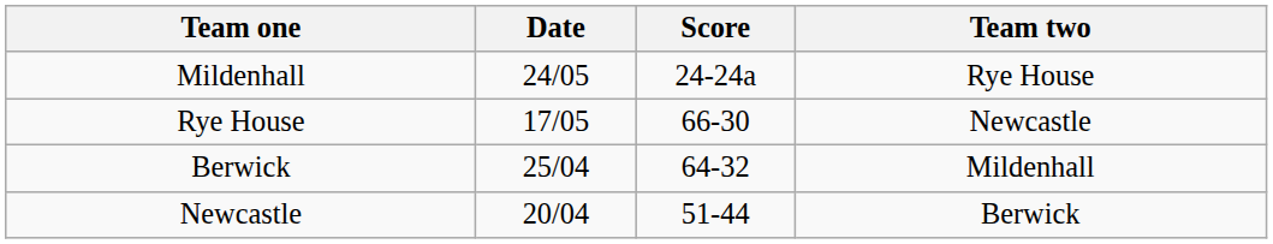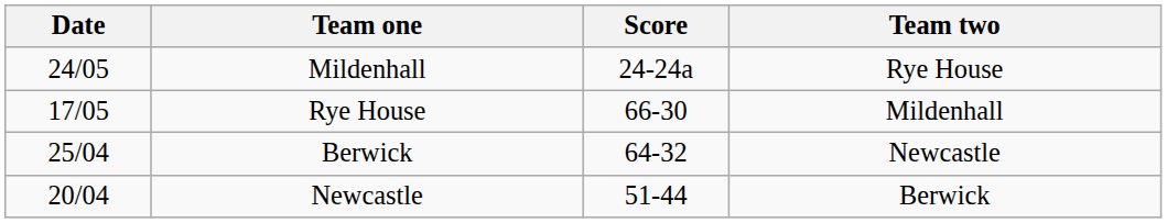columns swapped: Date <-> Team one
row 3 | Team two: Newcastle -> Mildenhall
row 4 | Team two: Mildenhall -> Newcastle
